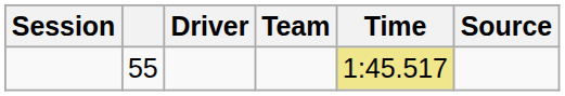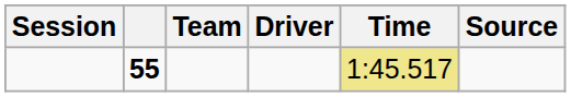columns swapped: Driver <-> Team
row 2 | column 2: normal -> bold
